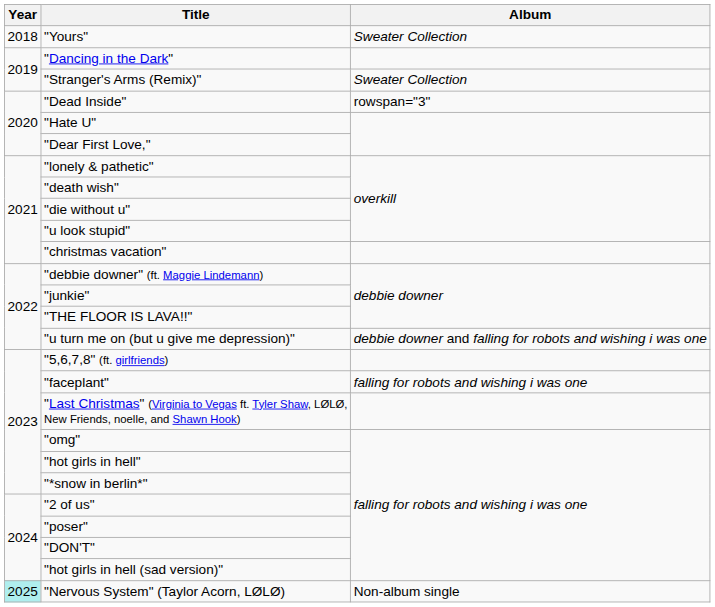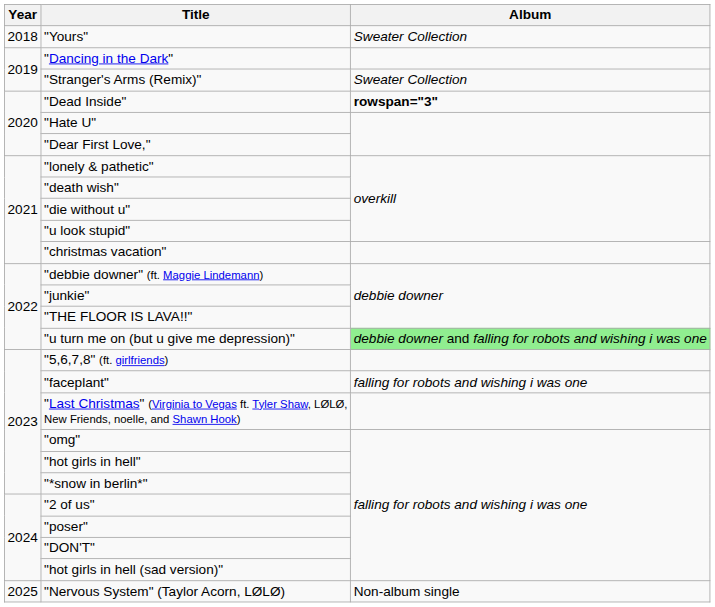"Dead Inside" | Album: normal -> bold
"u turn me on (but u give me depression)" | Album: no background -> lightgreen background
"Nervous System" (Taylor Acorn, LØLØ) | Year: paleturquoise background -> no background
